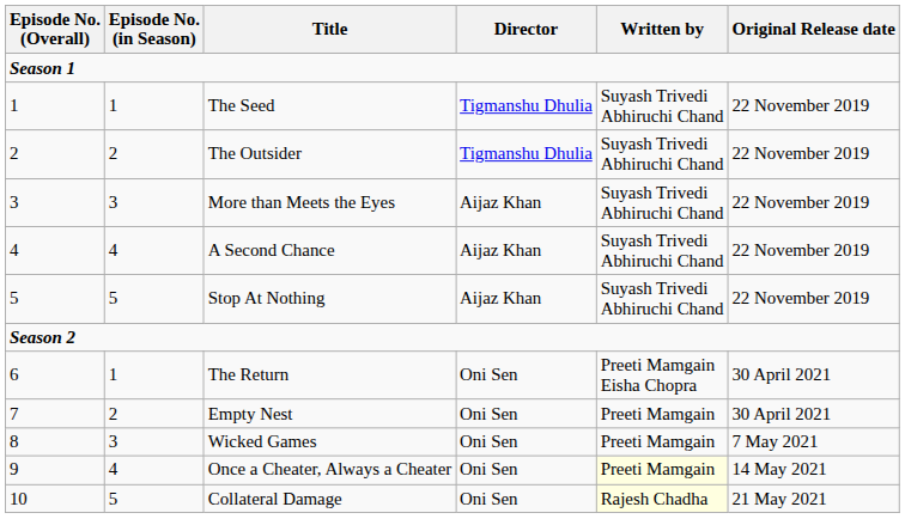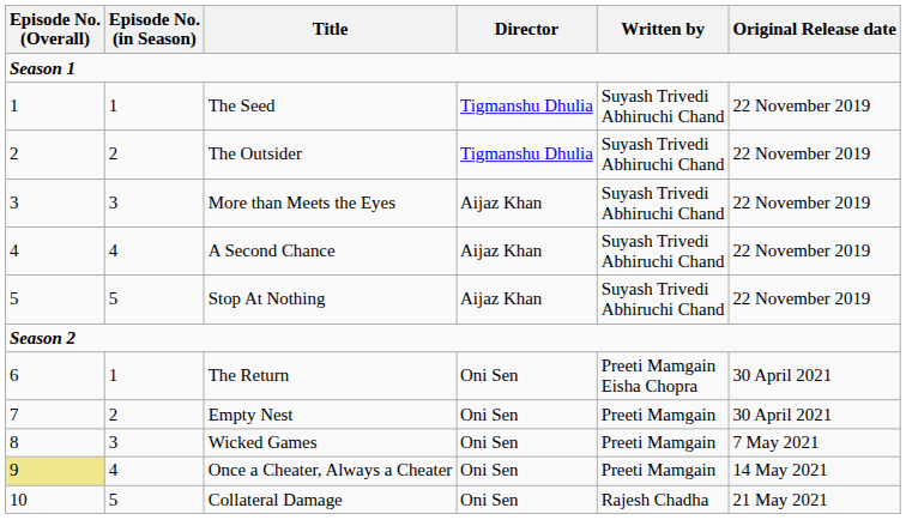Once a Cheater, Always a Cheater | Episode No. (Overall): no background -> khaki background
Once a Cheater, Always a Cheater | Written by: lightyellow background -> no background
Collateral Damage | Written by: lightyellow background -> no background
